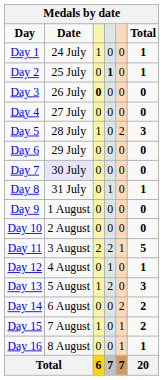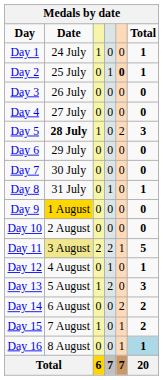Day 2 | column 4: bold -> normal
Day 2 | column 5: normal -> bold
Day 3 | column 3: bold -> normal
Day 5 | Date: normal -> bold
Day 7 | Date: lavender background -> no background
Day 9 | Date: no background -> gold background
Day 11 | Date: no background -> khaki background
Day 16 | Total: no background -> lightblue background
